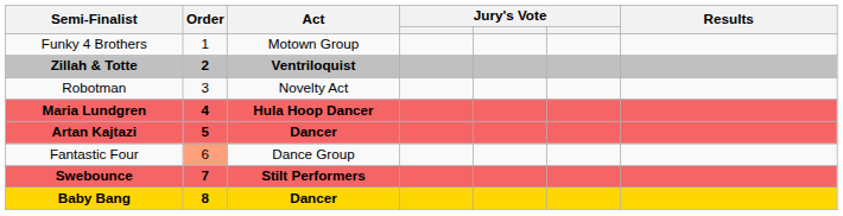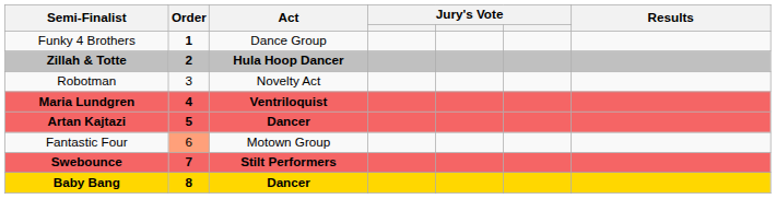Funky 4 Brothers | Order: normal -> bold
Funky 4 Brothers | Act: Motown Group -> Dance Group
Zillah & Totte | Act: Ventriloquist -> Hula Hoop Dancer
Maria Lundgren | Act: Hula Hoop Dancer -> Ventriloquist
Fantastic Four | Act: Dance Group -> Motown Group
